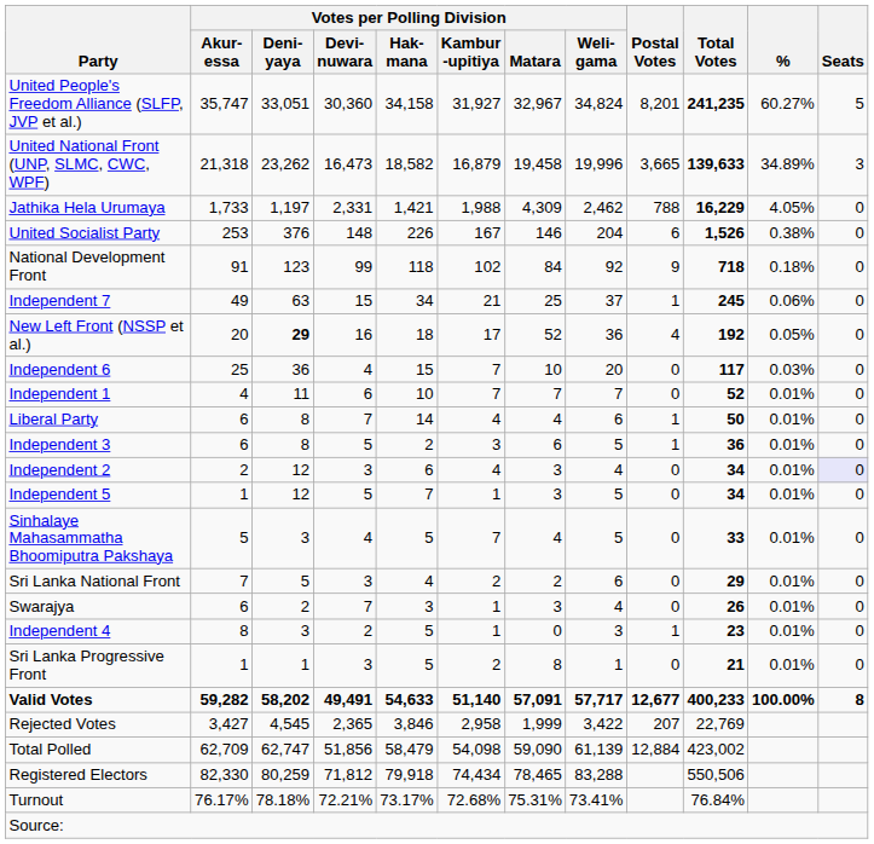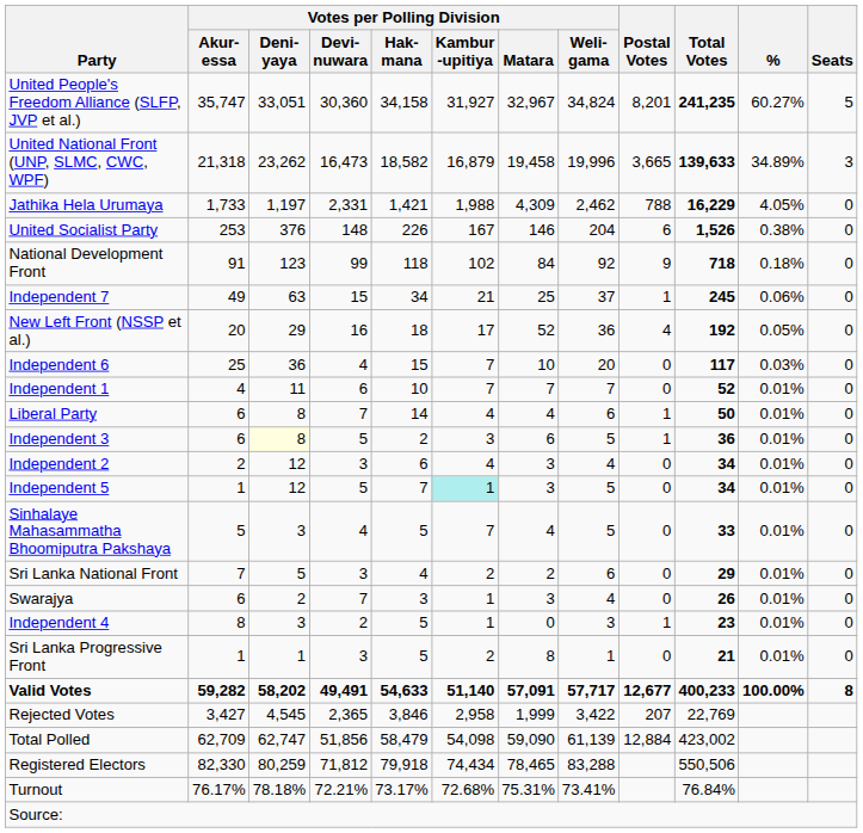New Left Front (NSSP et al.) | Votes per Polling Division / Deni- yaya: bold -> normal
Independent 3 | Votes per Polling Division / Deni- yaya: no background -> lightyellow background
Independent 2 | Seats: lavender background -> no background
Independent 5 | Votes per Polling Division / Kambur -upitiya: no background -> paleturquoise background
